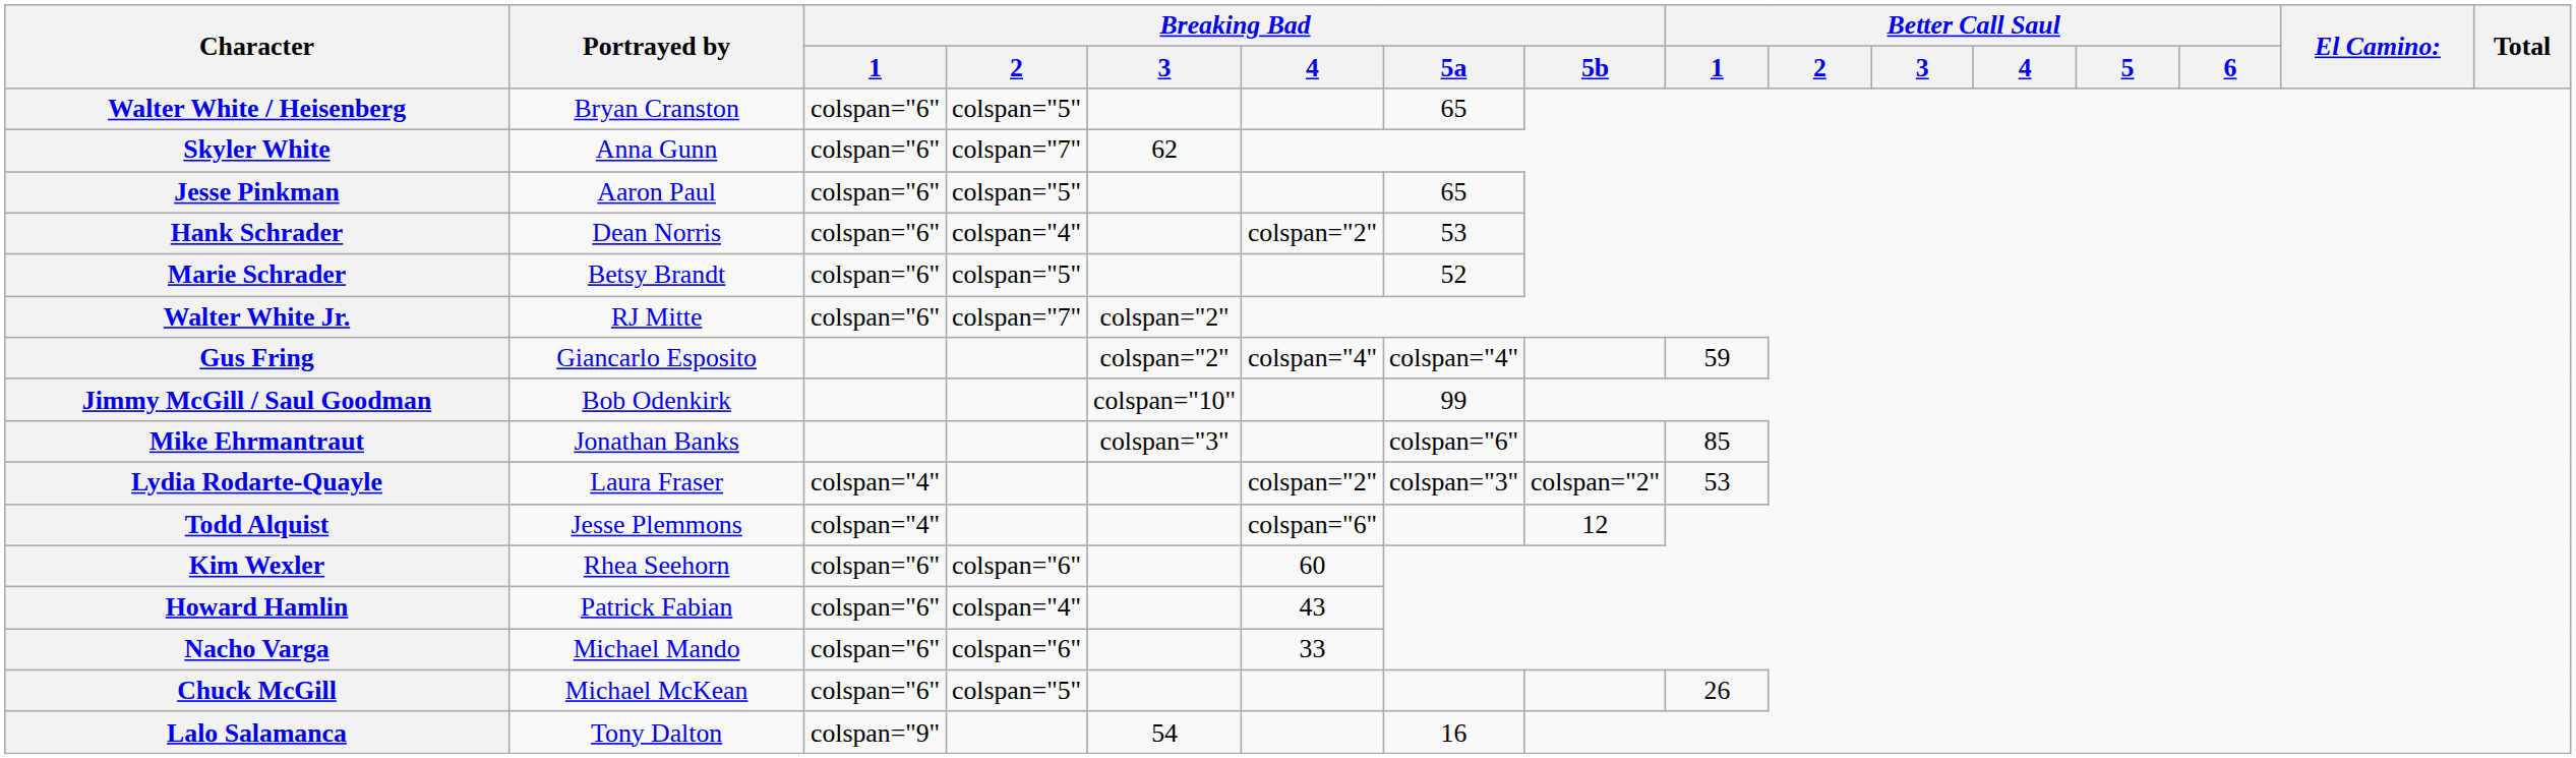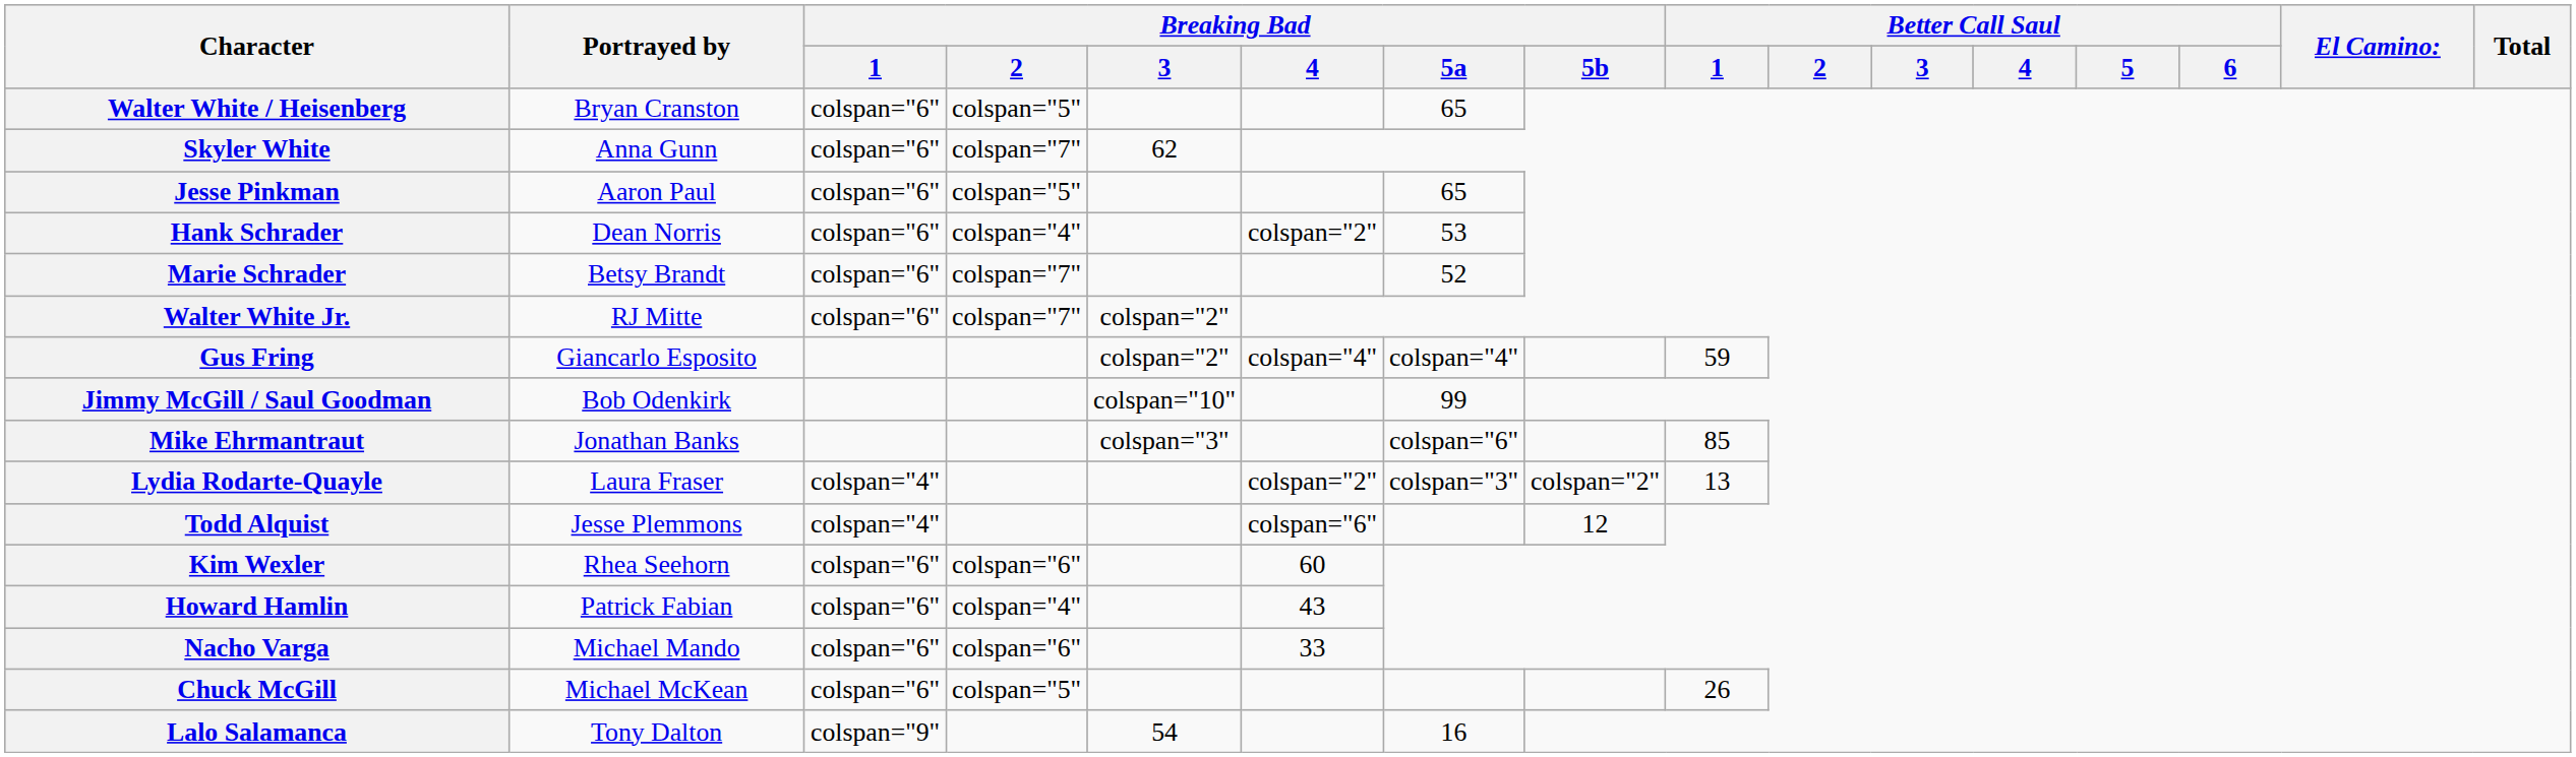Marie Schrader | Breaking Bad / 2: colspan="5" -> colspan="7"
Lydia Rodarte-Quayle | Better Call Saul / 1: 53 -> 13
